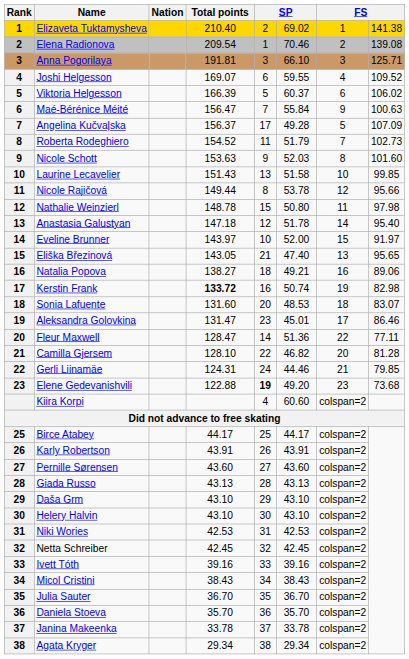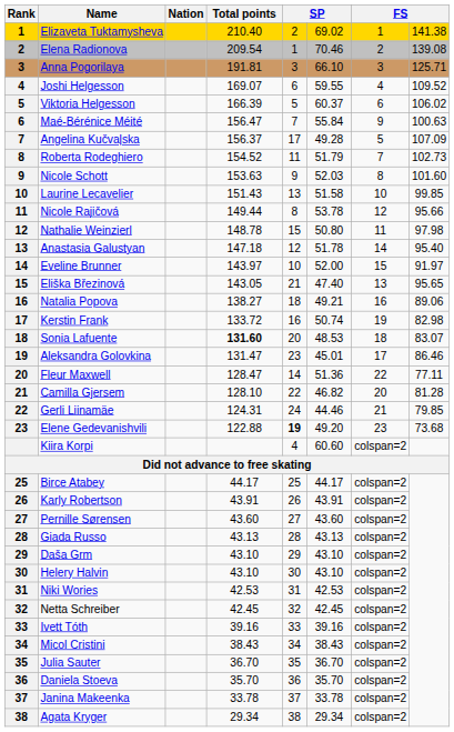Kerstin Frank | Total points: bold -> normal
Sonia Lafuente | Total points: normal -> bold
